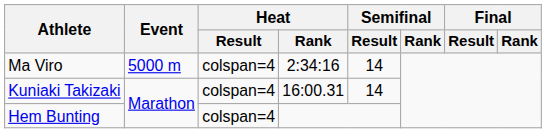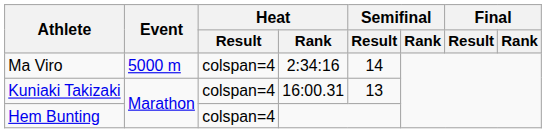Kuniaki Takizaki | Semifinal / Result: 14 -> 13
